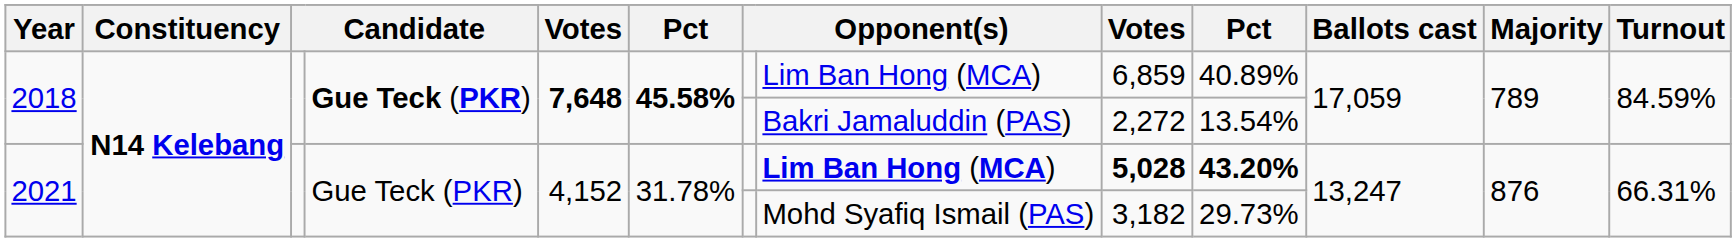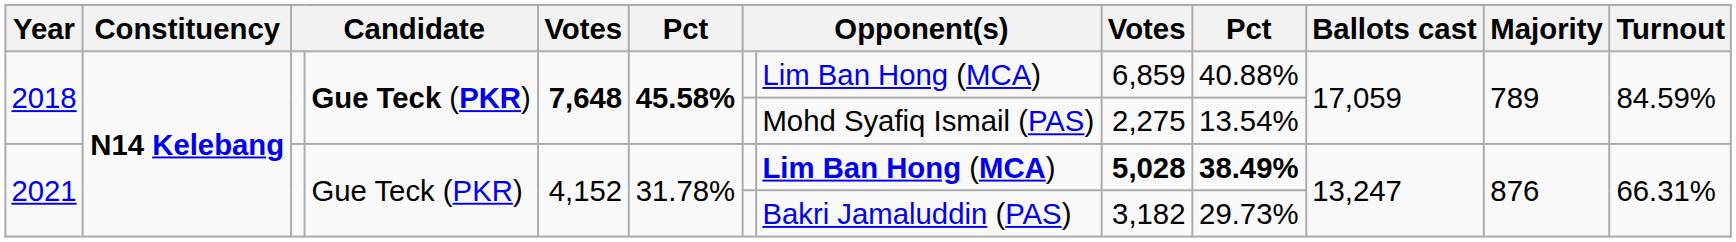row 2 | column 10: 40.89% -> 40.88%
row 3 | column 8: Bakri Jamaluddin (PAS) -> Mohd Syafiq Ismail (PAS)
row 3 | column 9: 2,272 -> 2,275
row 4 | column 10: 43.20% -> 38.49%
row 5 | column 8: Mohd Syafiq Ismail (PAS) -> Bakri Jamaluddin (PAS)
